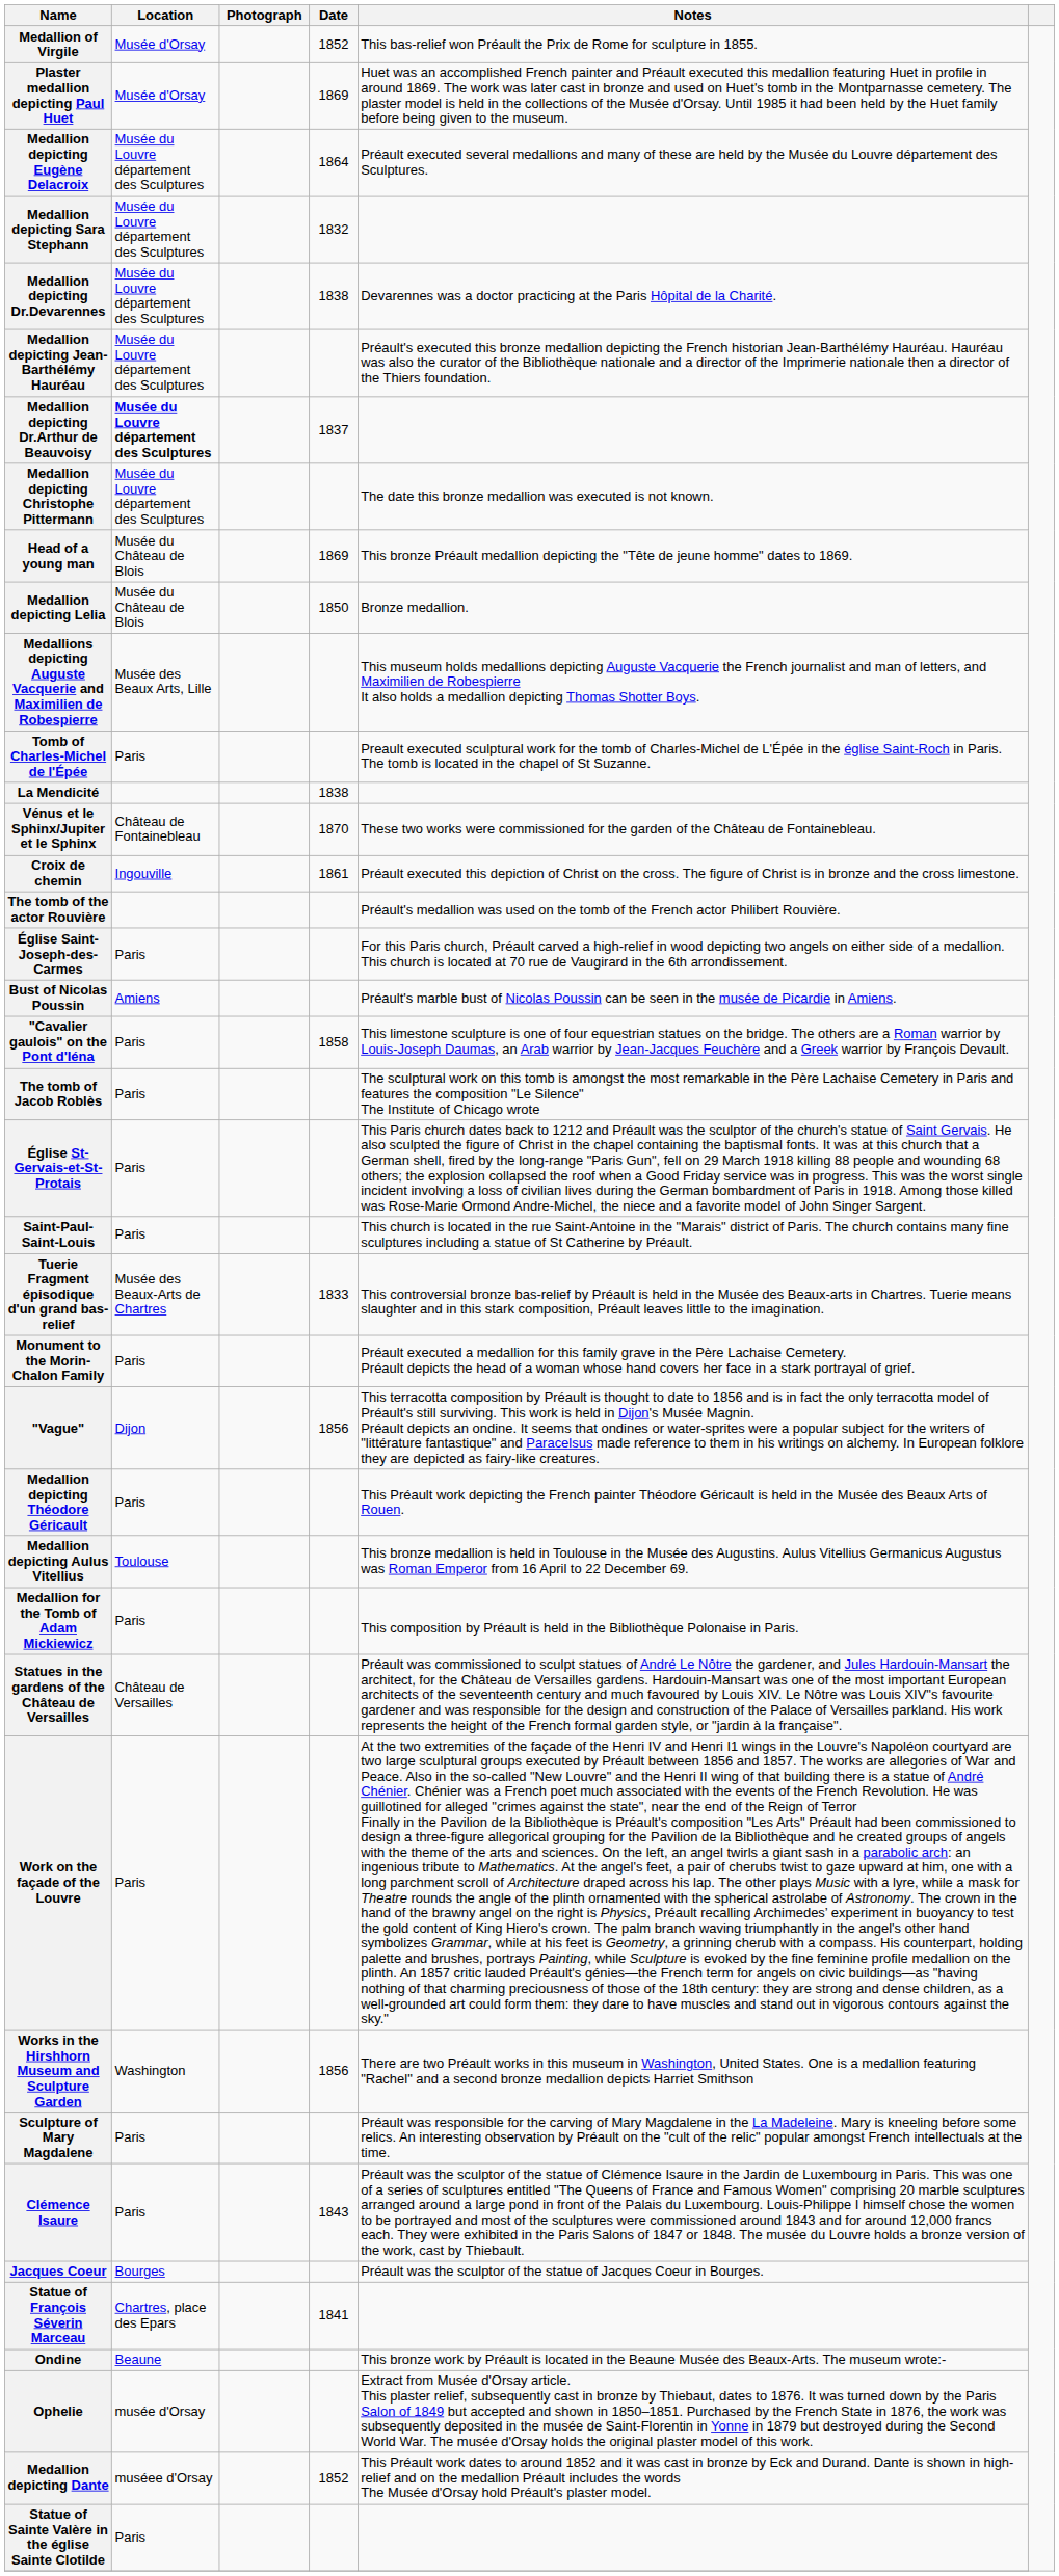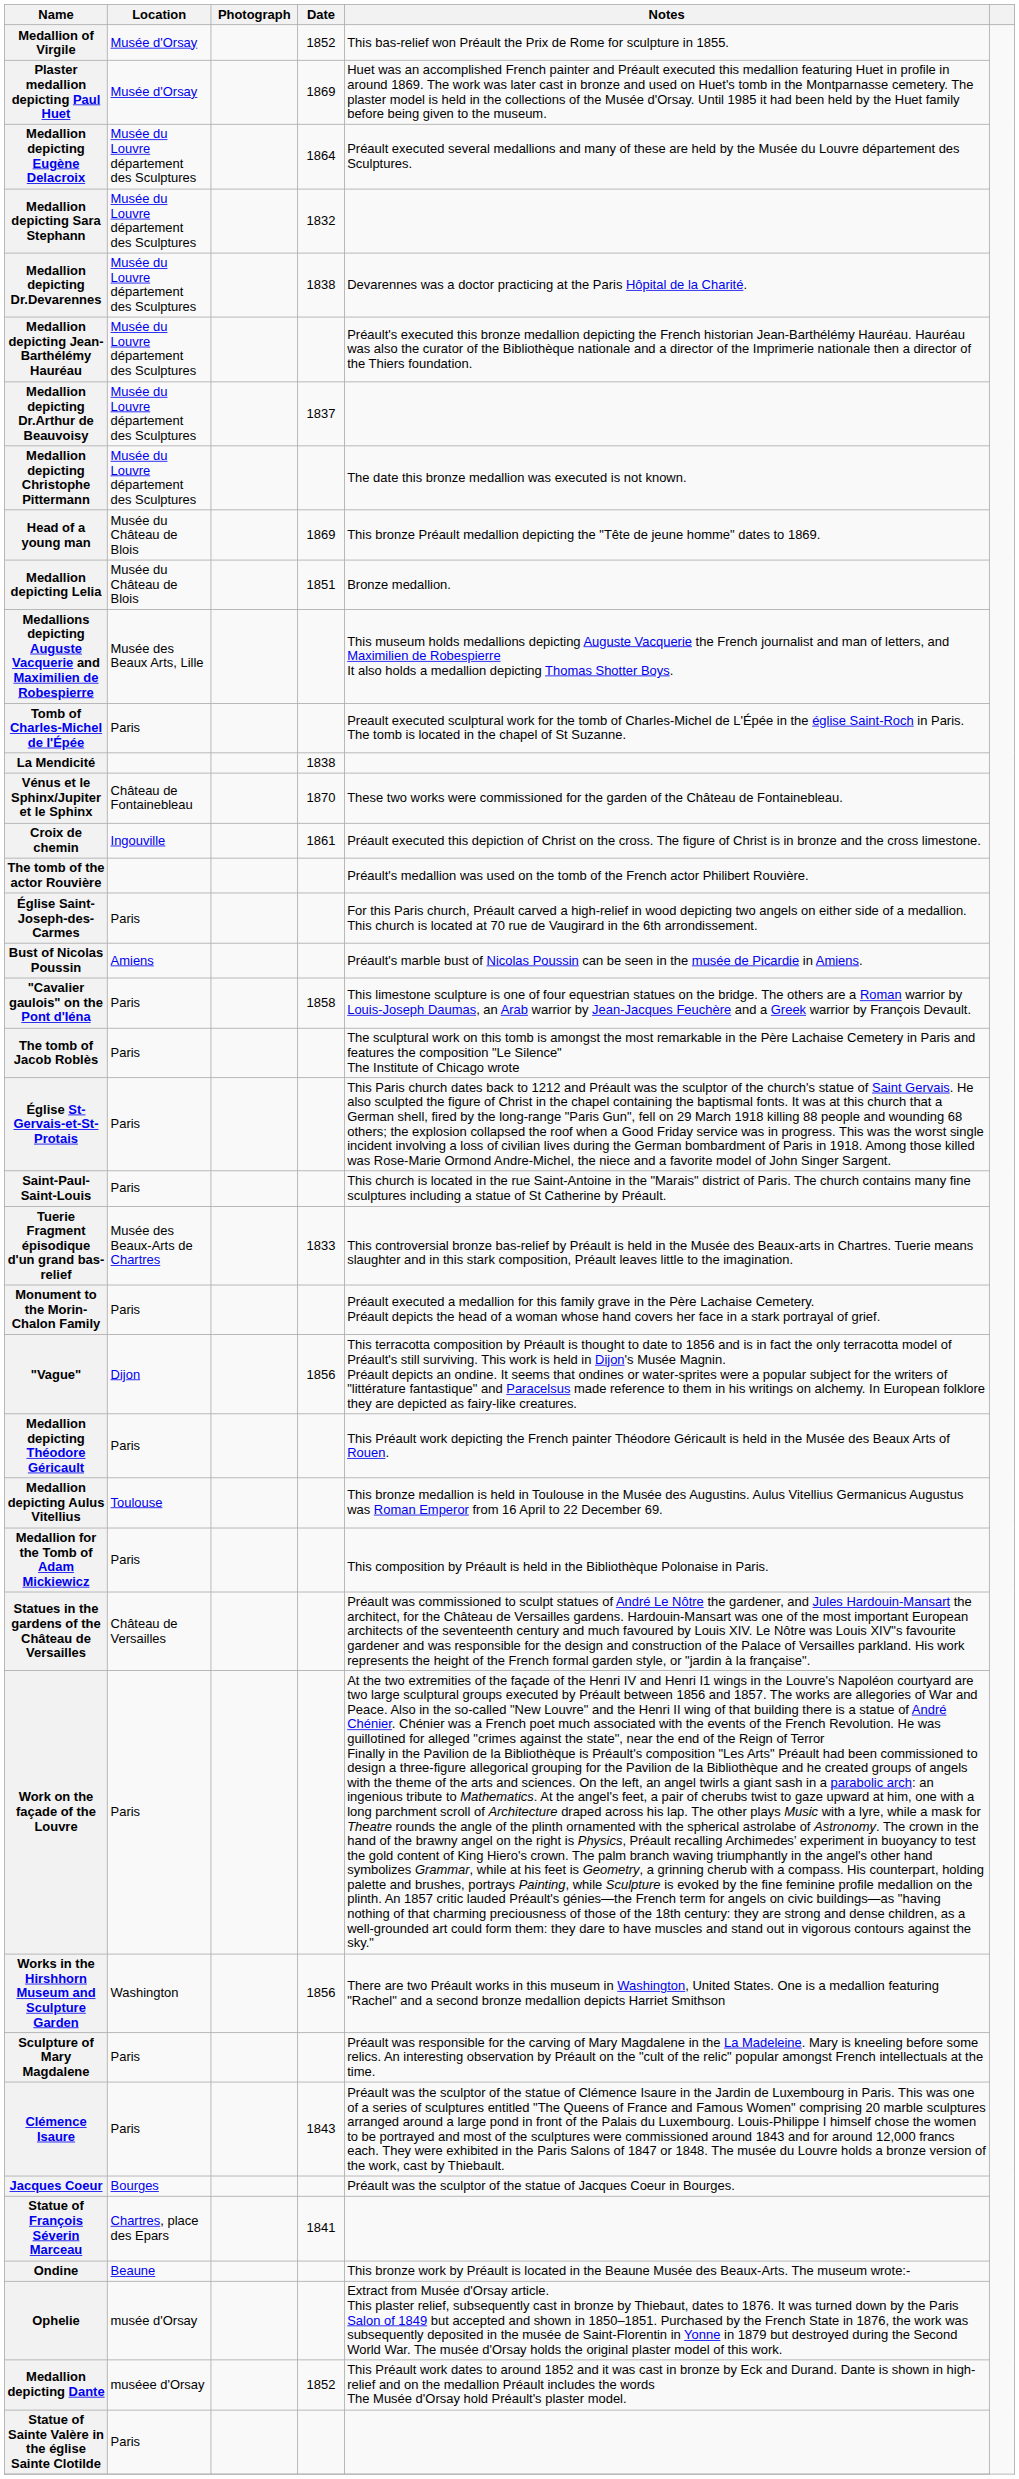Medallion depicting Dr.Arthur de Beauvoisy | Location: bold -> normal
Medallion depicting Lelia | Date: 1850 -> 1851
